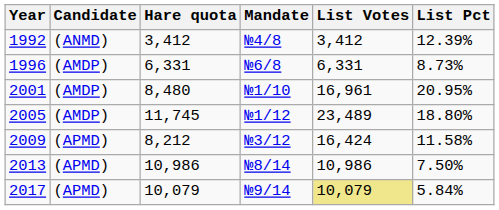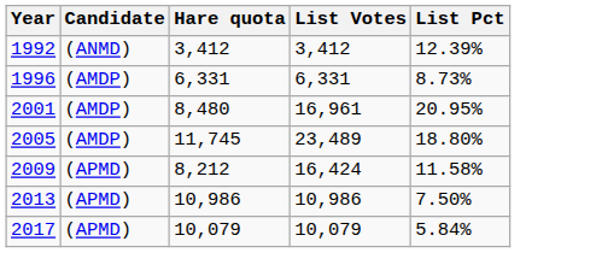- column: Mandate | №4/8 | №6/8 | №1/10 | №1/12 | №3/12 | №8/14 | №9/14
2017 | List Votes: khaki background -> no background
